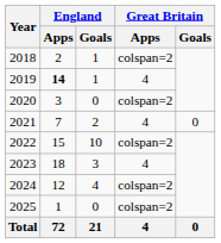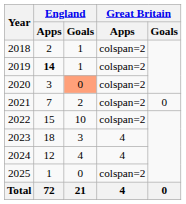2019 | Great Britain / Apps: 4 -> colspan=2
2020 | England / Goals: no background -> lightsalmon background
2021 | Great Britain / Apps: 4 -> colspan=2
2024 | Great Britain / Apps: colspan=2 -> 4
